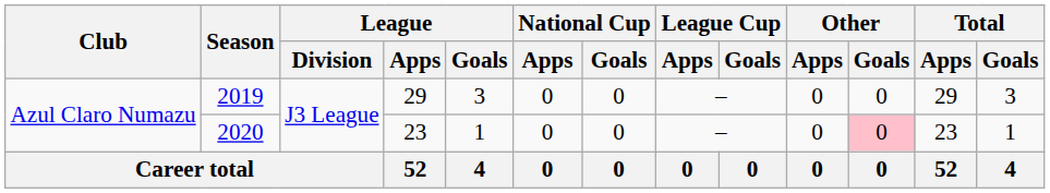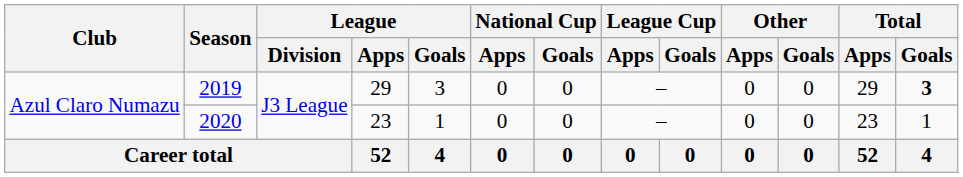2019 | Total / Goals: normal -> bold
2020 | Other / Goals: pink background -> no background
